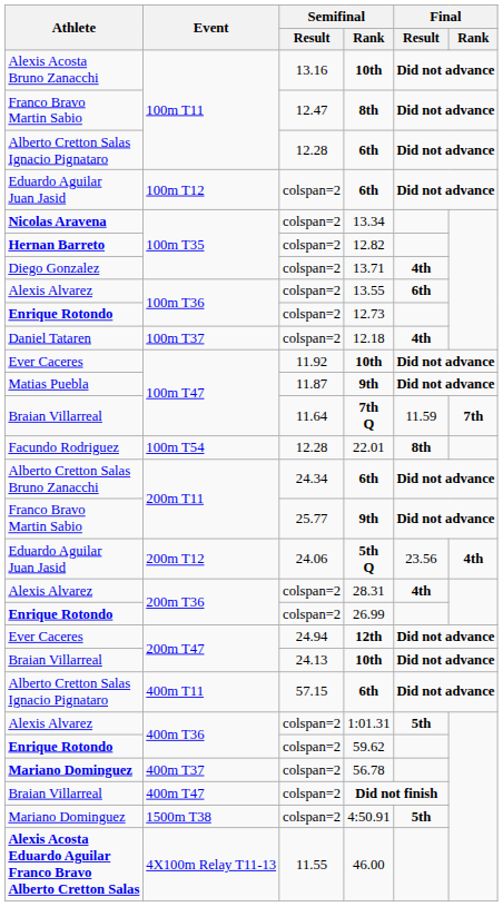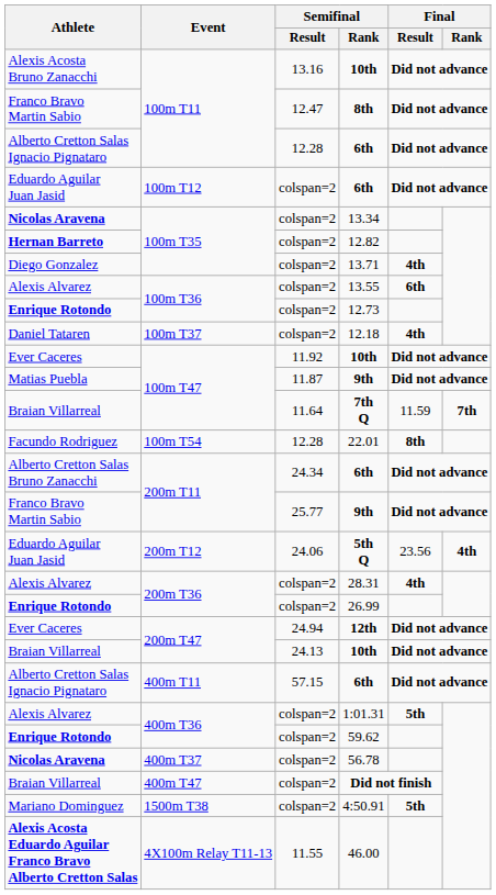56.78 | Athlete: Mariano Dominguez -> Nicolas Aravena
